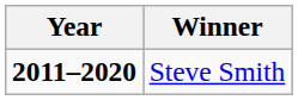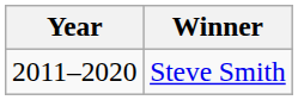Steve Smith | Year: bold -> normal
